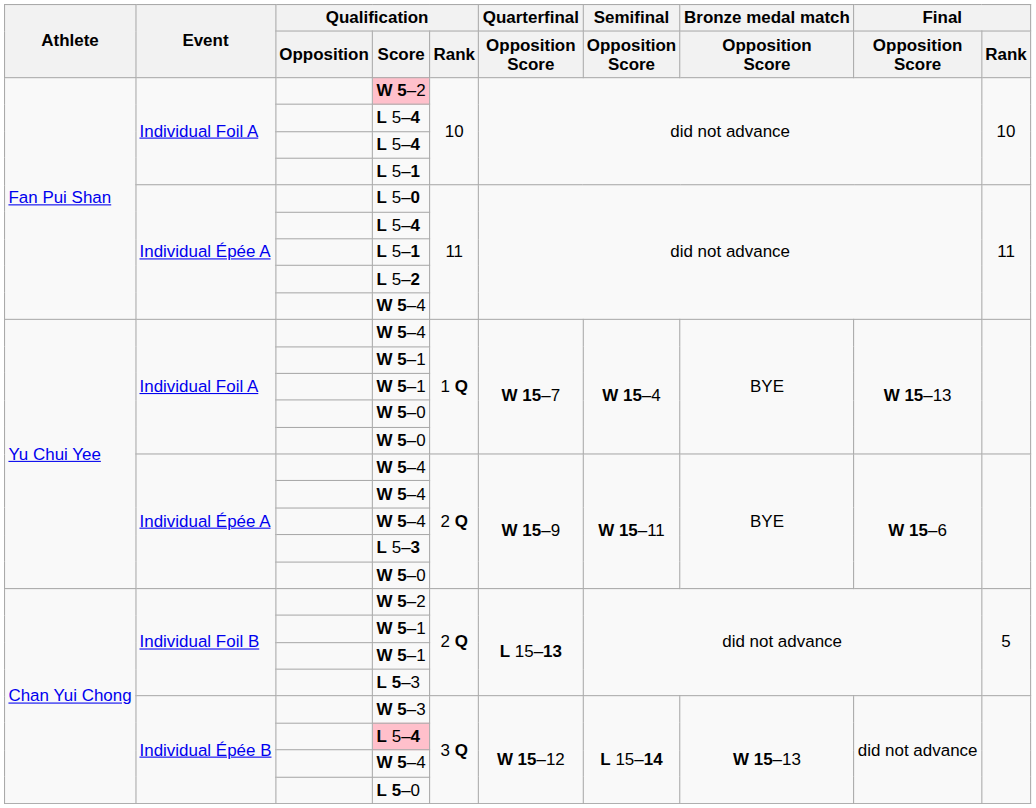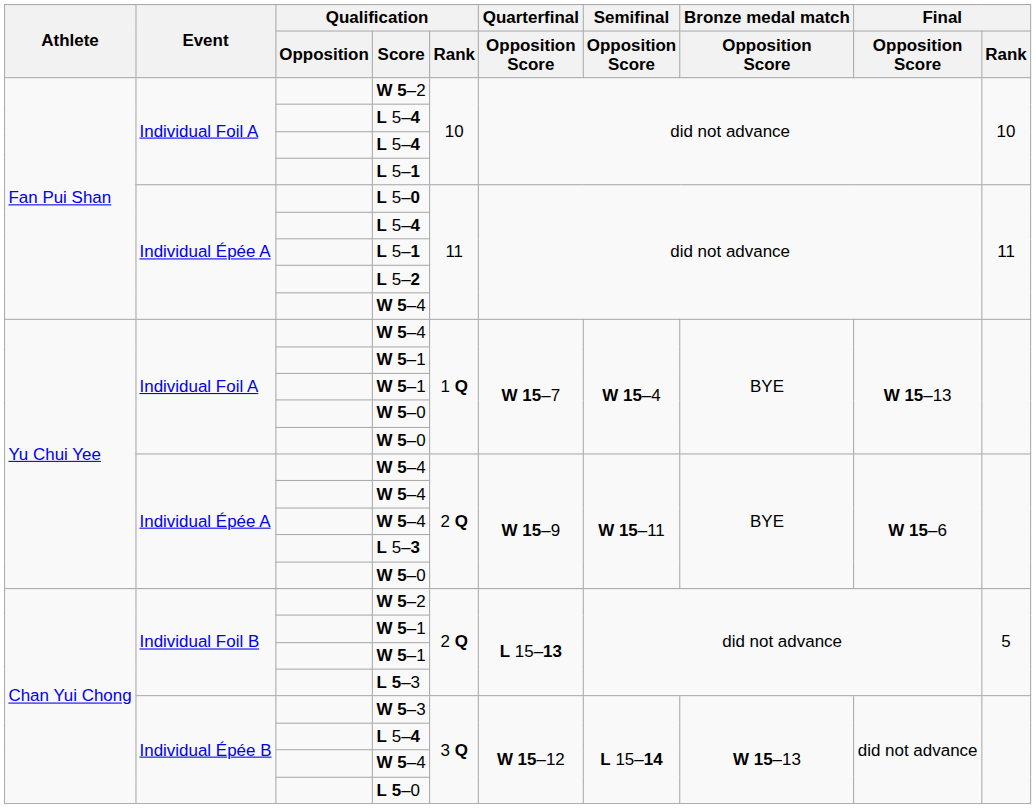Individual Foil A / W 5–2 | Qualification / Score: pink background -> no background
Individual Épée B / L 5–4 | Qualification / Score: pink background -> no background
